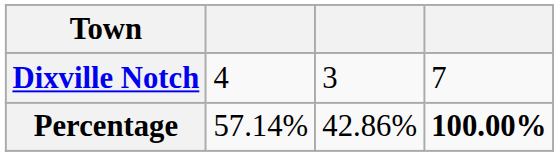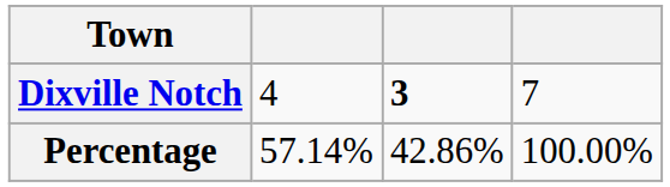Dixville Notch | column 3: normal -> bold
Percentage | column 4: bold -> normal
